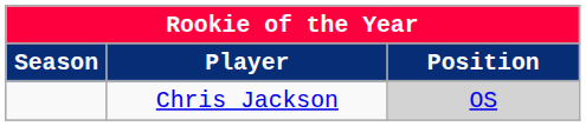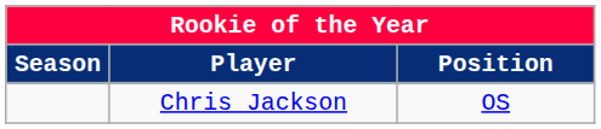Chris Jackson | Position: lightgrey background -> no background
